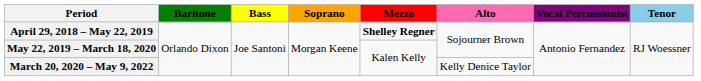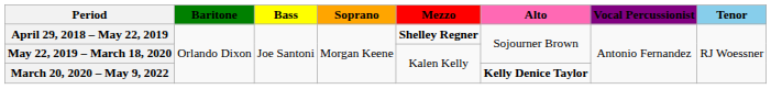March 20, 2020 – May 9, 2022 | Alto: normal -> bold
